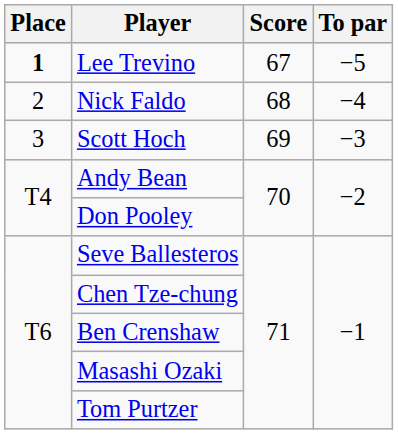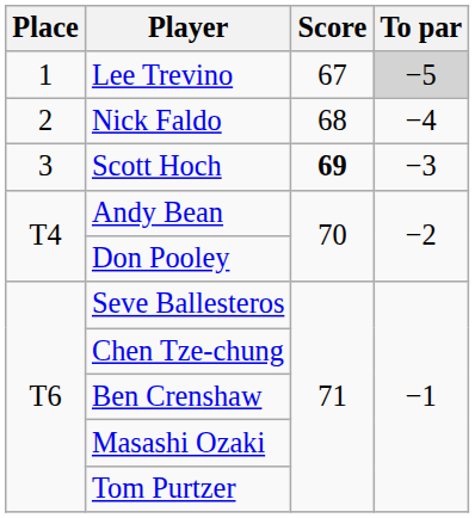Lee Trevino | Place: bold -> normal
Lee Trevino | To par: no background -> lightgrey background
Scott Hoch | Score: normal -> bold
